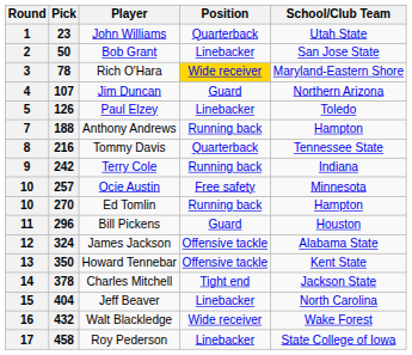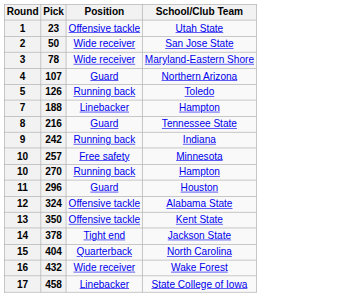- column: Player | John Williams | Bob Grant | Rich O'Hara | Jim Duncan | Paul Elzey | Anthony Andrews | Tommy Davis | Terry Cole | Ocie Austin | Ed Tomlin | Bill Pickens | James Jackson | Howard Tennebar | Charles Mitchell | Jeff Beaver | Walt Blackledge | Roy Pederson
23 | Position: Quarterback -> Offensive tackle
50 | Position: Linebacker -> Wide receiver
78 | Position: gold background -> no background
126 | Position: Linebacker -> Running back
188 | Position: Running back -> Linebacker
216 | Position: Quarterback -> Guard
404 | Position: Linebacker -> Quarterback
